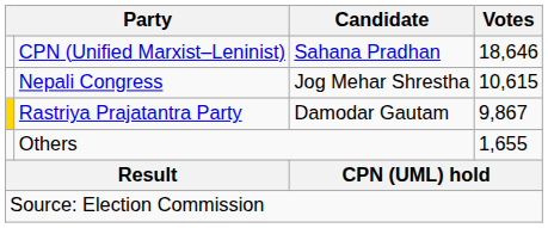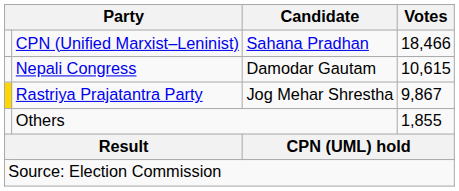CPN (Unified Marxist–Leninist) | Votes: 18,646 -> 18,466
Nepali Congress | Candidate: Jog Mehar Shrestha -> Damodar Gautam
Rastriya Prajatantra Party | Candidate: Damodar Gautam -> Jog Mehar Shrestha
Others | Votes: 1,655 -> 1,855
